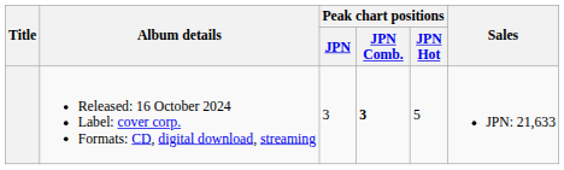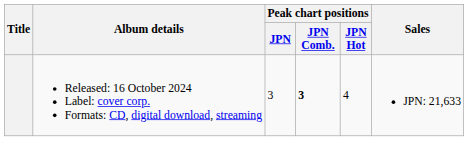row 3 | Peak chart positions / JPN Hot: 5 -> 4
